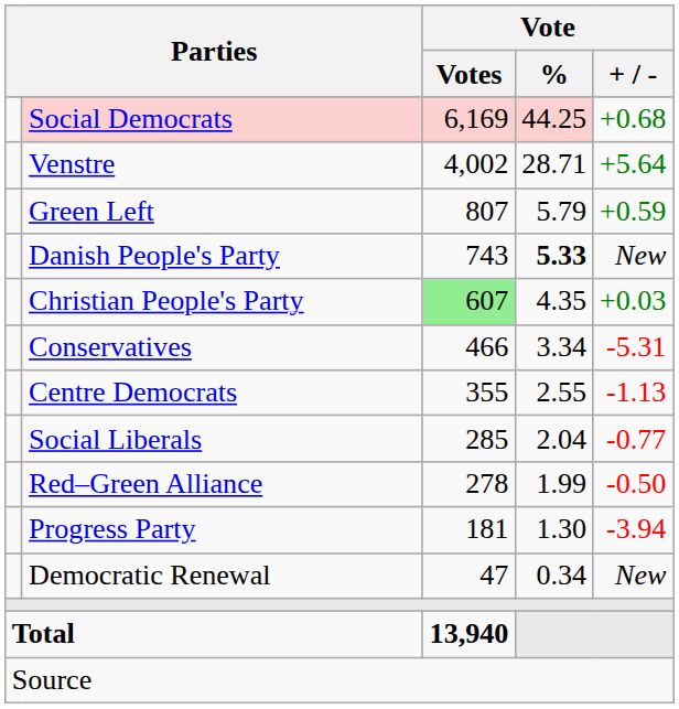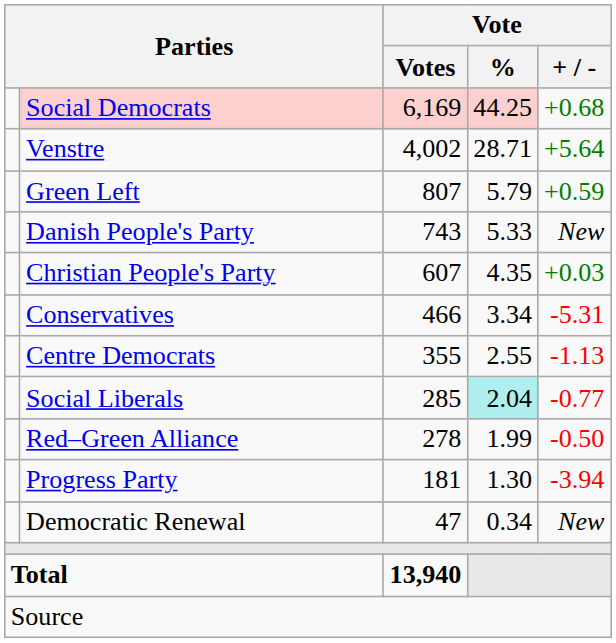Danish People's Party | Vote / %: bold -> normal
Christian People's Party | Vote / Votes: lightgreen background -> no background
Social Liberals | Vote / %: no background -> paleturquoise background
